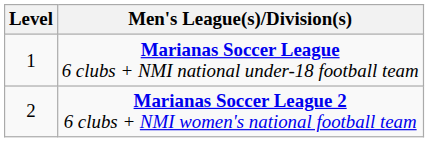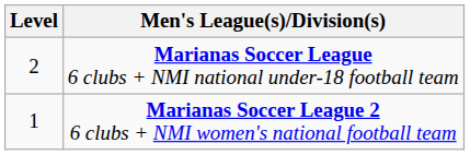row 2 | Level: 1 -> 2
row 3 | Level: 2 -> 1
